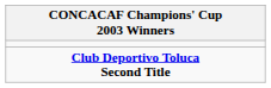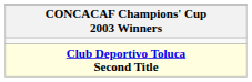row 3 | column 1: no background -> lightyellow background
